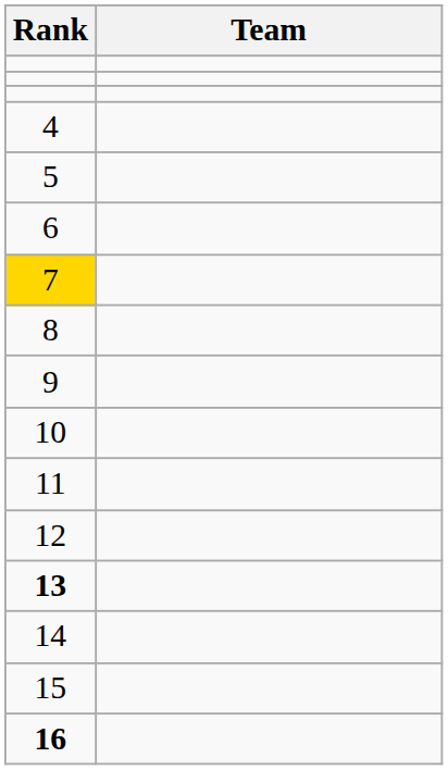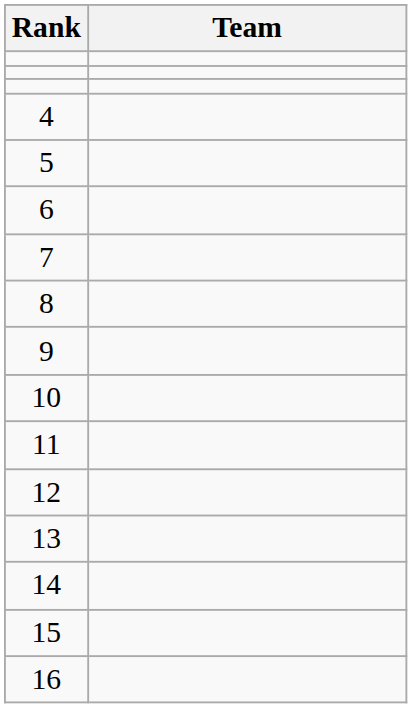row 8 | Rank: gold background -> no background
row 14 | Rank: bold -> normal
row 17 | Rank: bold -> normal
